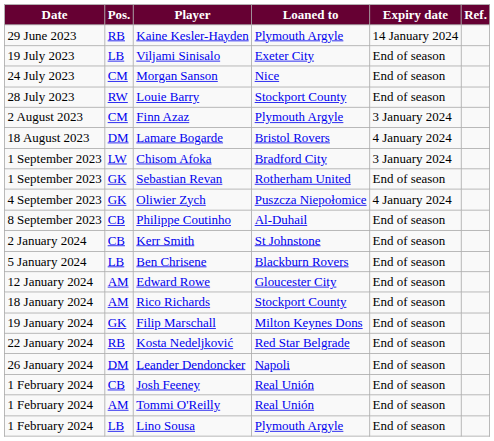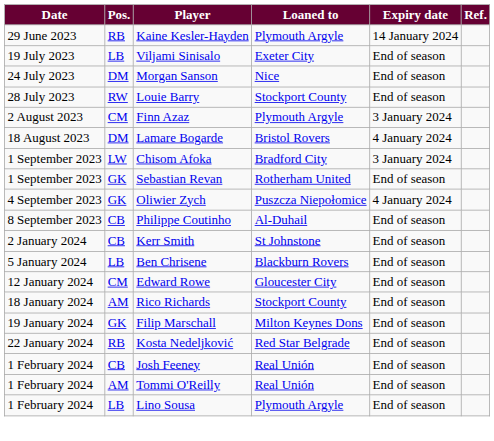Morgan Sanson | Pos.: CM -> DM
Edward Rowe | Pos.: AM -> CM
- row: 26 January 2024 | DM | Leander Dendoncker | Napoli | End of season
